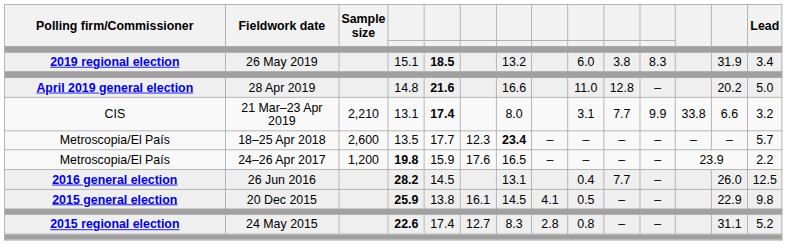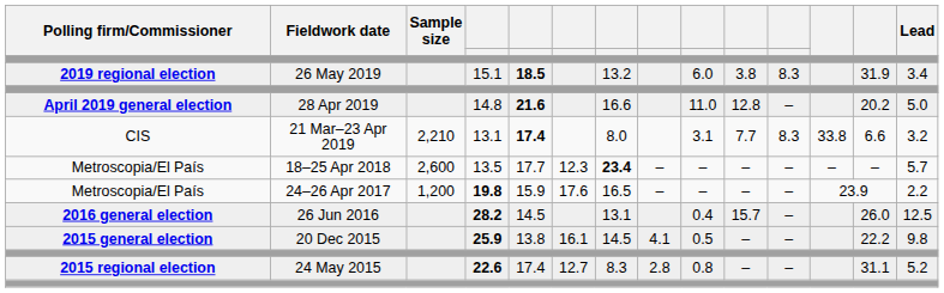21 Mar–23 Apr 2019 | column 11: 9.9 -> 8.3
26 Jun 2016 | column 10: 7.7 -> 15.7
20 Dec 2015 | column 13: 22.9 -> 22.2
